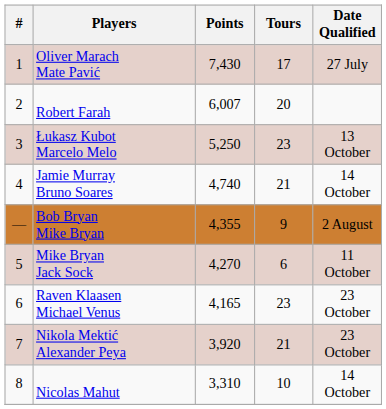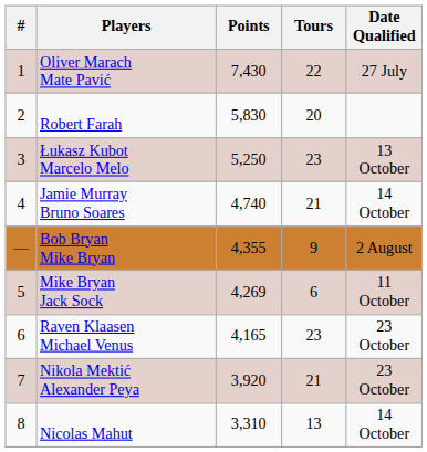Oliver Marach Mate Pavić | Tours: 17 -> 22
Robert Farah | Points: 6,007 -> 5,830
Mike Bryan Jack Sock | Points: 4,270 -> 4,269
Nicolas Mahut | Tours: 10 -> 13
